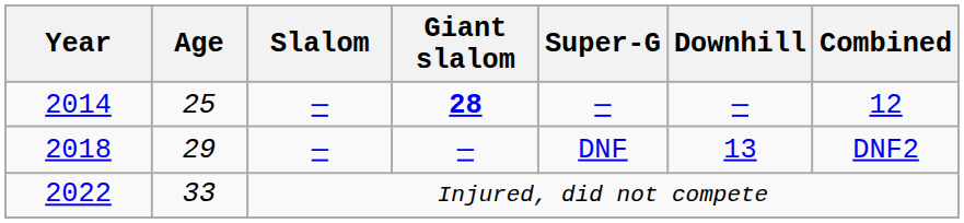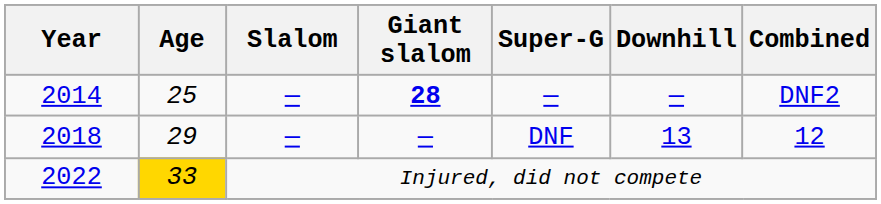2014 | Combined: 12 -> DNF2
2018 | Combined: DNF2 -> 12
2022 | Age: no background -> gold background
